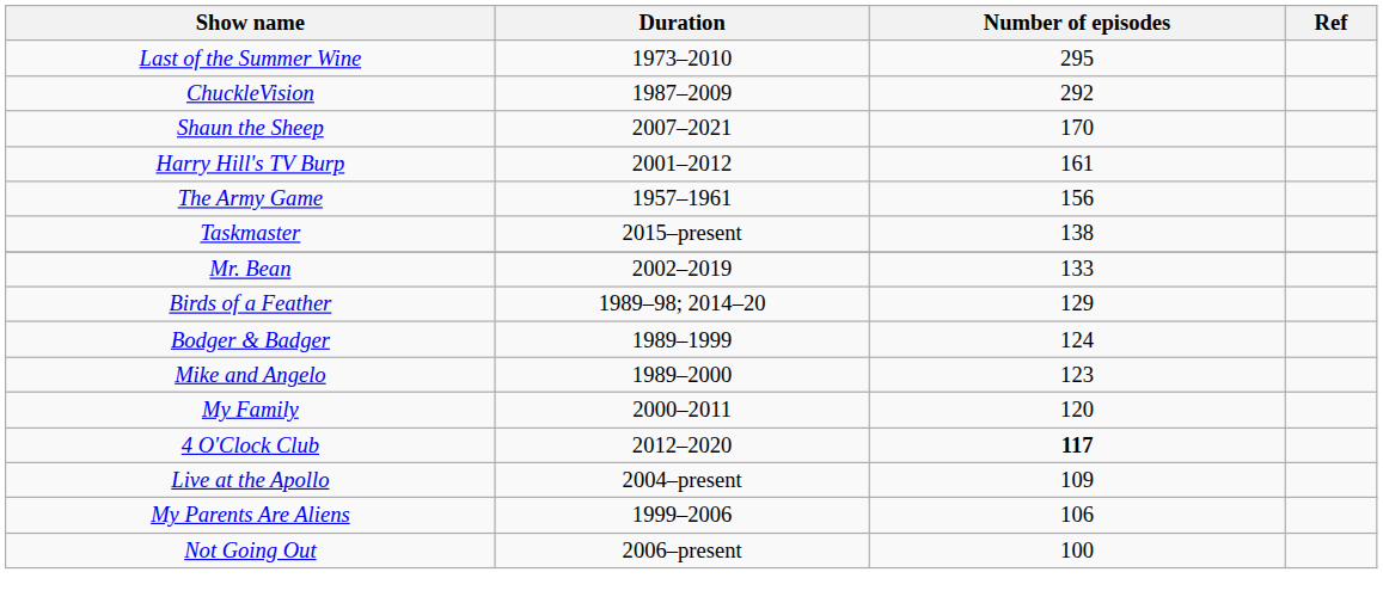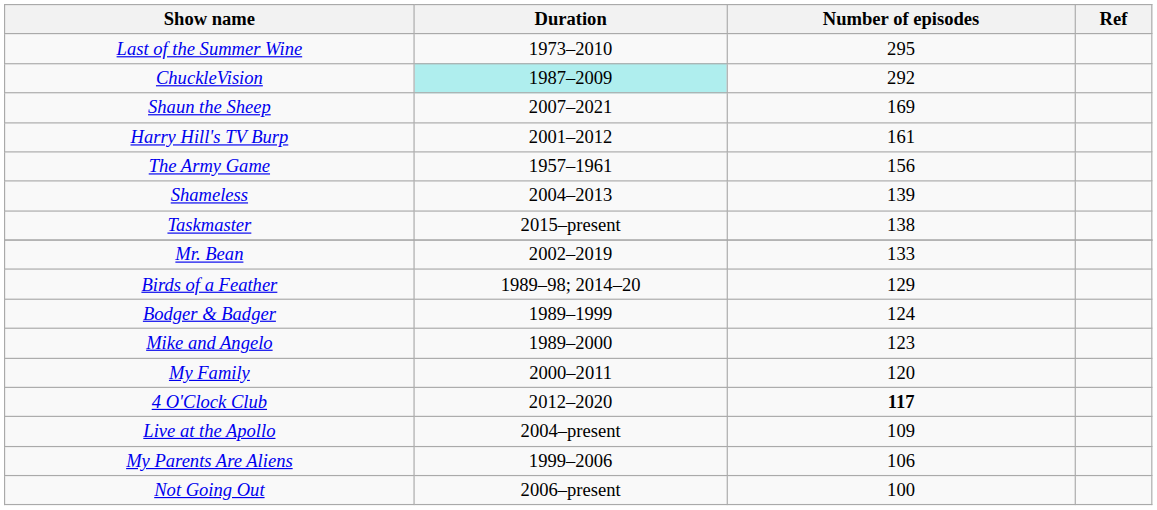ChuckleVision | Duration: no background -> paleturquoise background
Shaun the Sheep | Number of episodes: 170 -> 169
+ row: Shameless | 2004–2013 | 139
